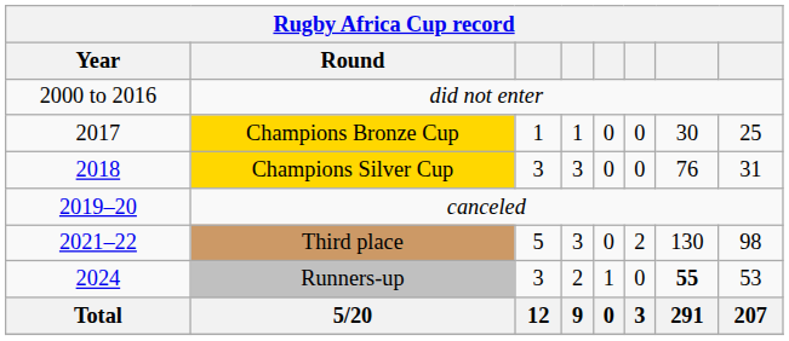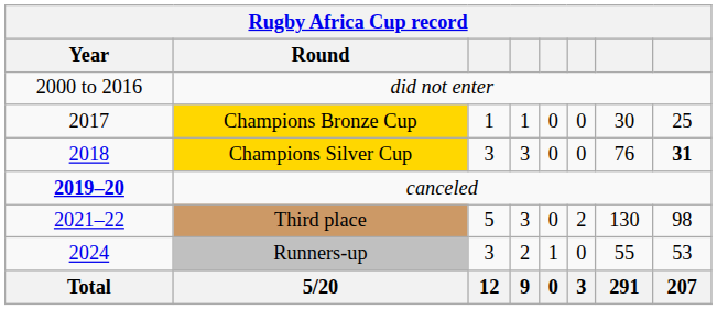Champions Silver Cup | column 8: normal -> bold
canceled | Year: normal -> bold
Runners-up | column 7: bold -> normal
